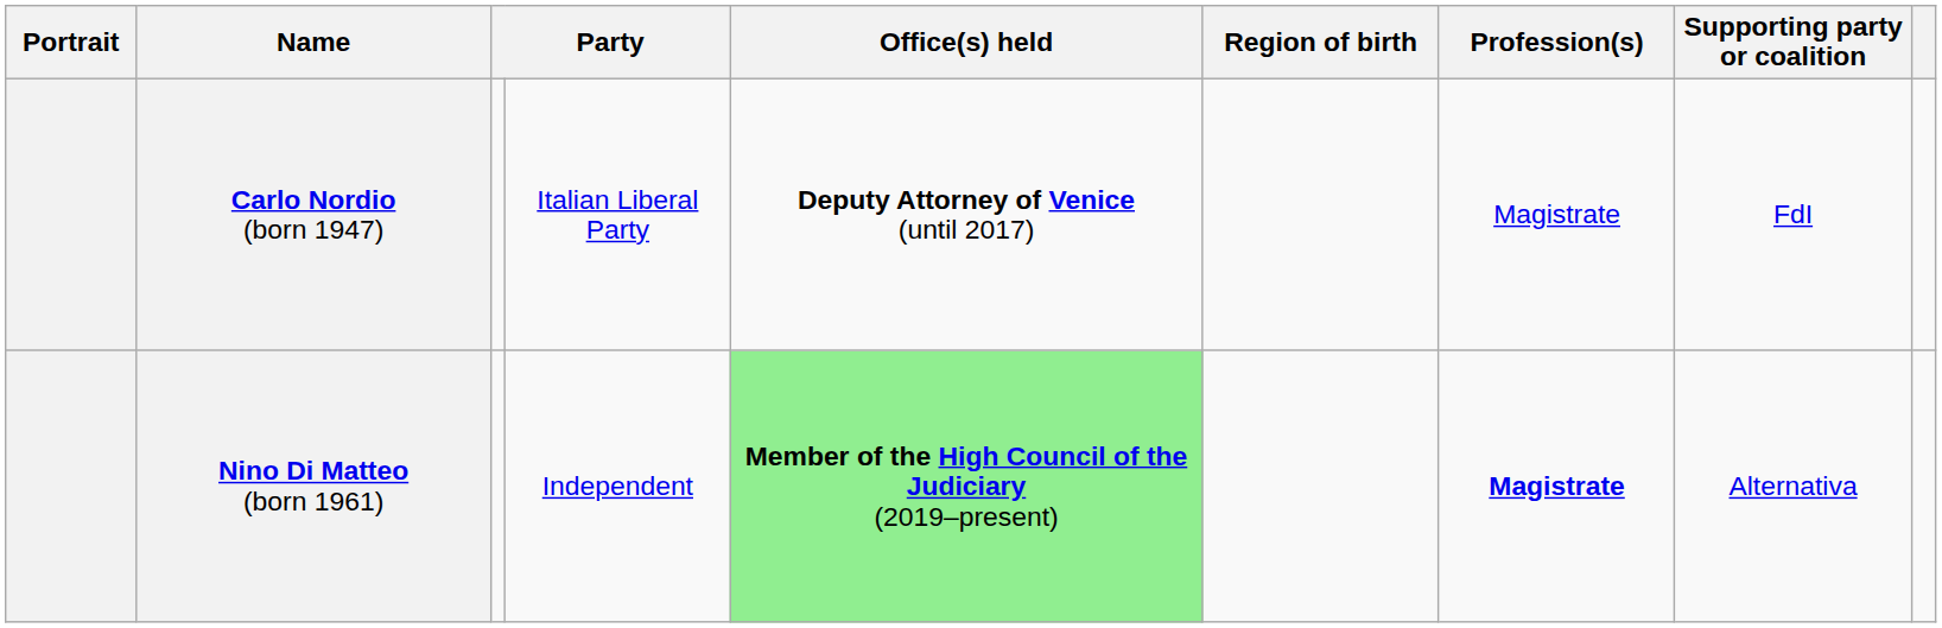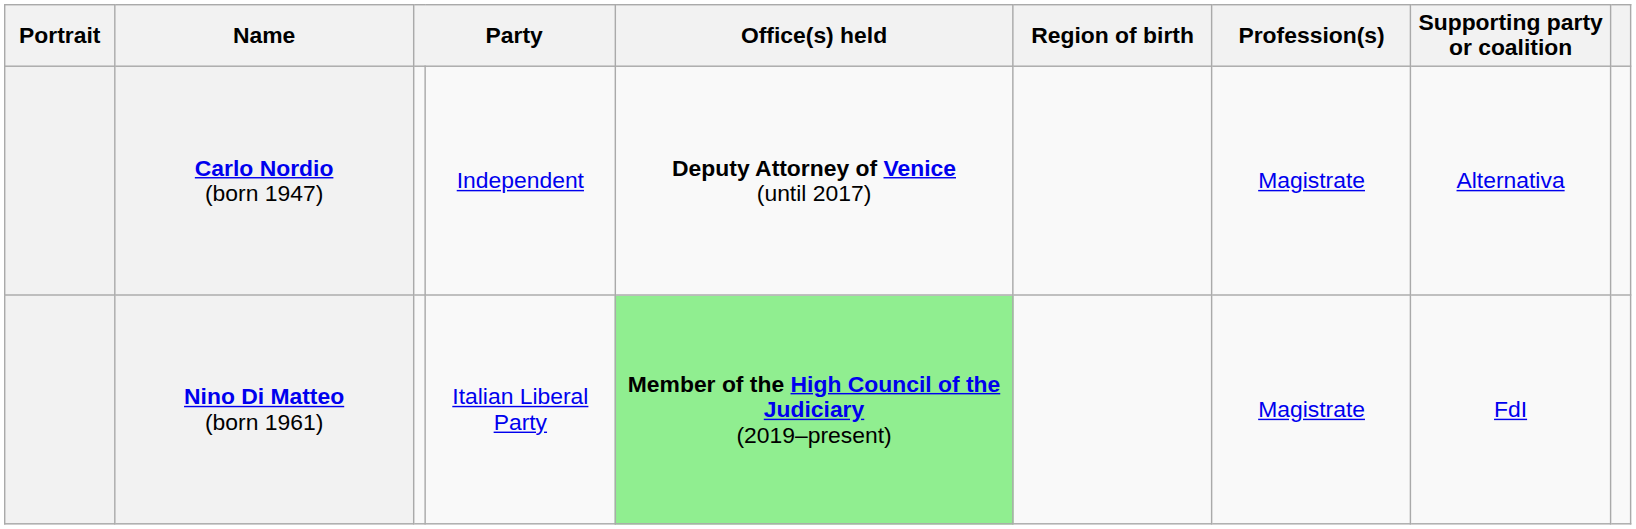Carlo Nordio (born 1947) | column 4: Italian Liberal Party -> Independent
Carlo Nordio (born 1947) | Supporting party or coalition: FdI -> Alternativa
Nino Di Matteo (born 1961) | column 4: Independent -> Italian Liberal Party
Nino Di Matteo (born 1961) | Profession(s): bold -> normal
Nino Di Matteo (born 1961) | Supporting party or coalition: Alternativa -> FdI
